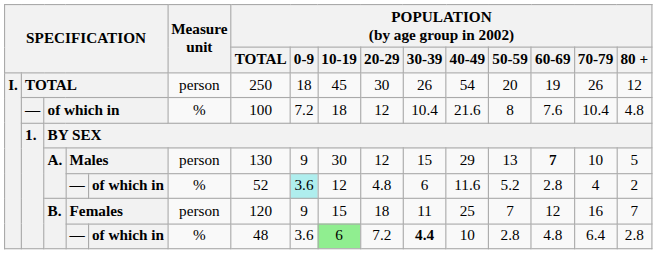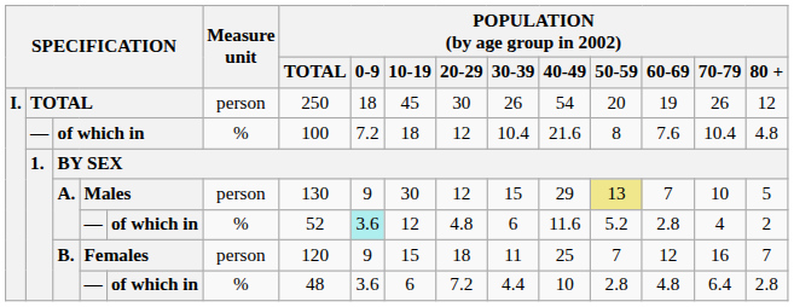Males | POPULATION (by age group in 2002) / 50-59: no background -> khaki background
Males | POPULATION (by age group in 2002) / 60-69: bold -> normal
B. / — | POPULATION (by age group in 2002) / 10-19: lightgreen background -> no background
B. / — | POPULATION (by age group in 2002) / 30-39: bold -> normal
